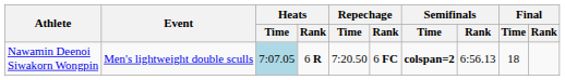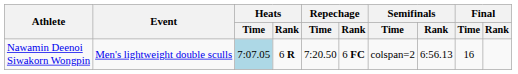Nawamin Deenoi Siwakorn Wongpin | Semifinals / Time: bold -> normal
Nawamin Deenoi Siwakorn Wongpin | Final / Time: 18 -> 16
